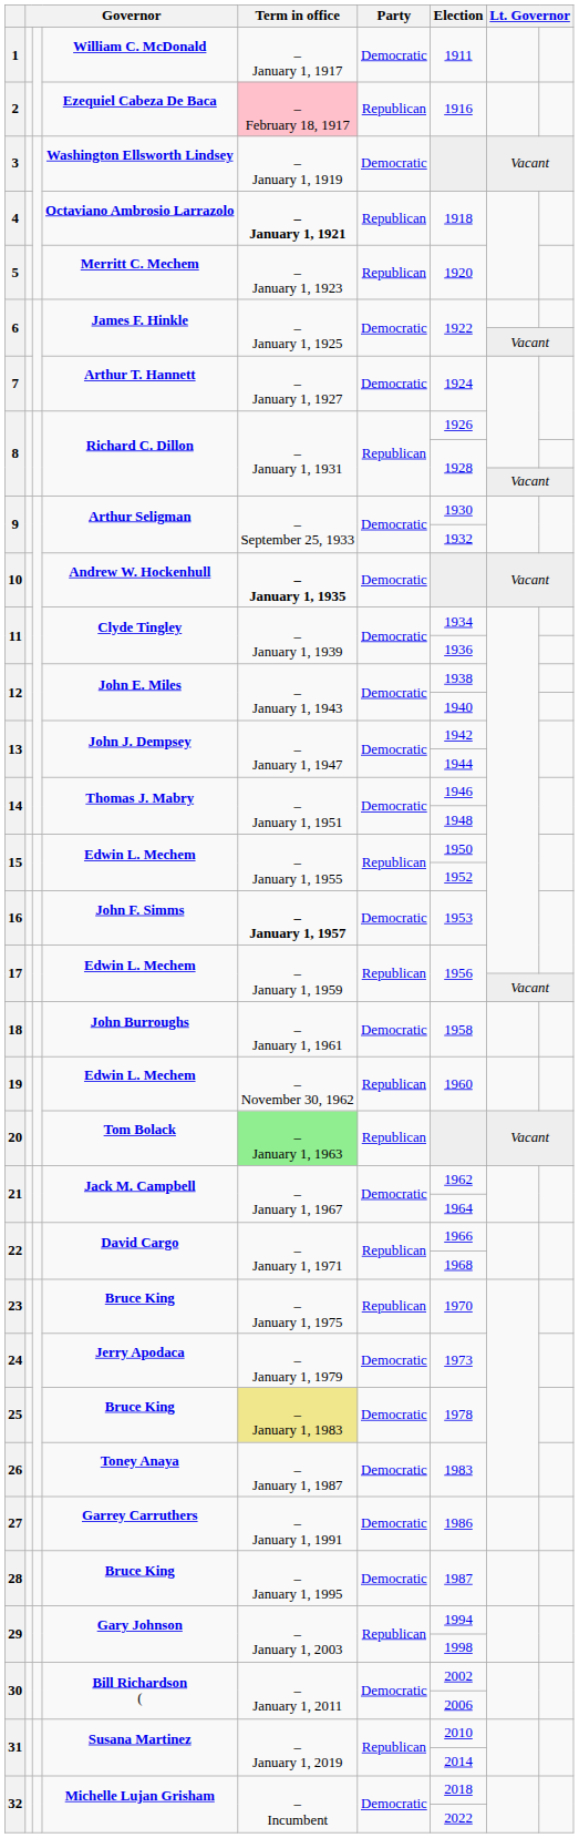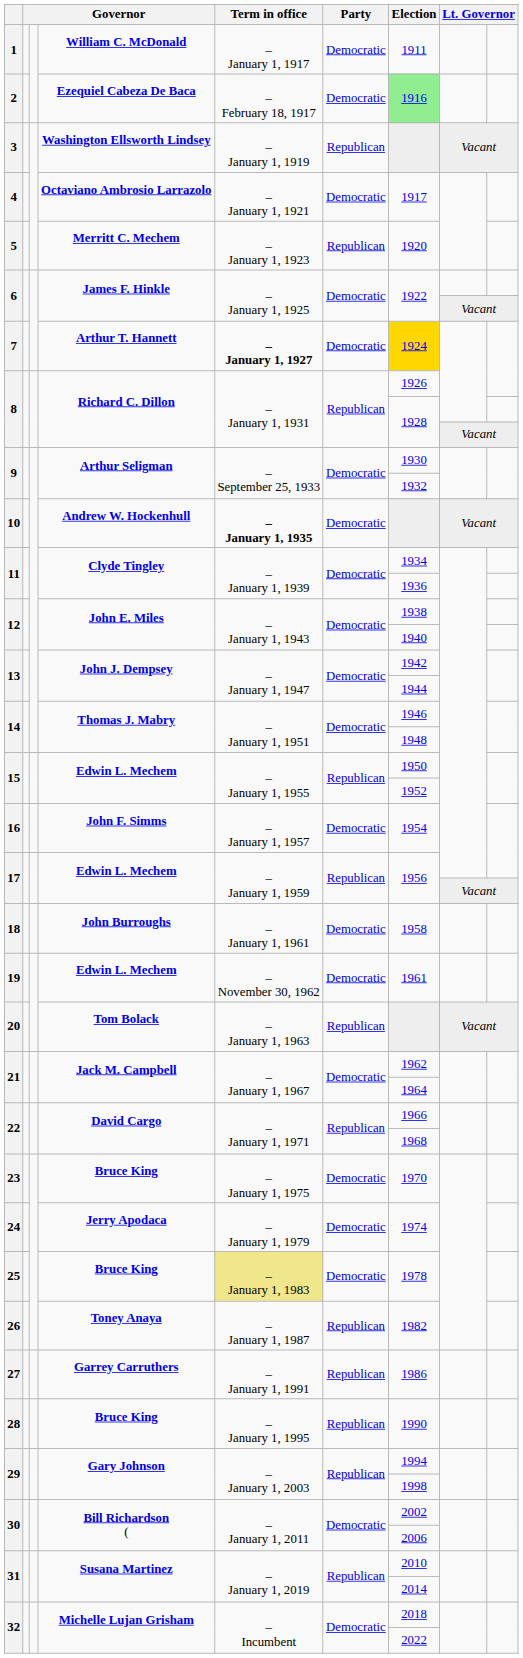2 | Term in office: pink background -> no background
2 | Party: Republican -> Democratic
2 | Election: no background -> lightgreen background
3 | Party: Democratic -> Republican
4 | Term in office: bold -> normal
4 | Party: Republican -> Democratic
4 | Election: 1918 -> 1917
7 | Term in office: normal -> bold
7 | Election: no background -> gold background
16 | Term in office: bold -> normal
16 | Election: 1953 -> 1954
19 | Party: Republican -> Democratic
19 | Election: 1960 -> 1961
20 | Term in office: lightgreen background -> no background
23 | Party: Republican -> Democratic
24 | Election: 1973 -> 1974
26 | Party: Democratic -> Republican
26 | Election: 1983 -> 1982
27 | Party: Democratic -> Republican
28 | Party: Democratic -> Republican
28 | Election: 1987 -> 1990
